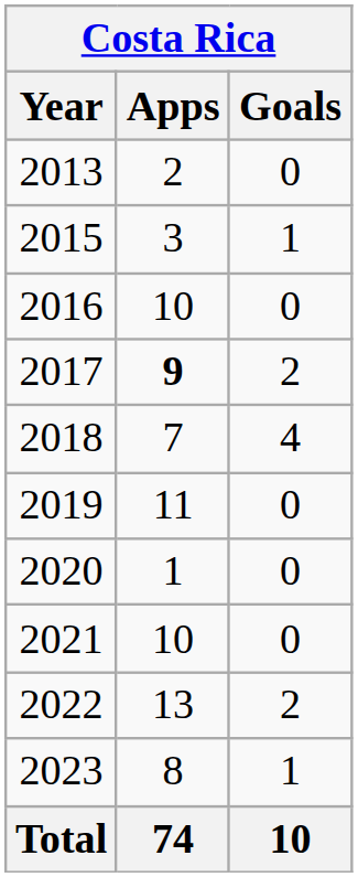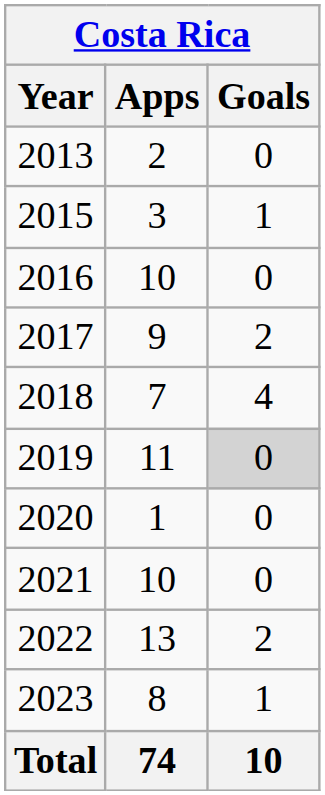2017 | Apps: bold -> normal
2019 | Goals: no background -> lightgrey background
